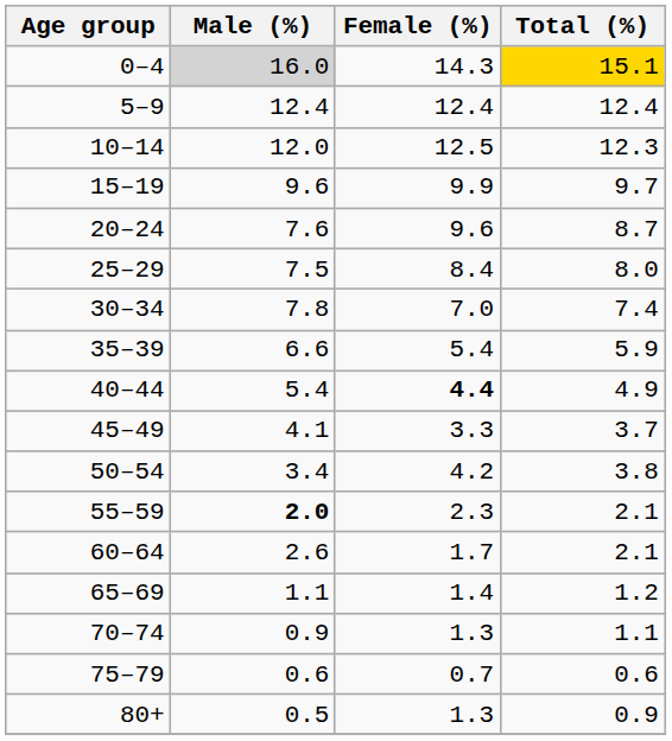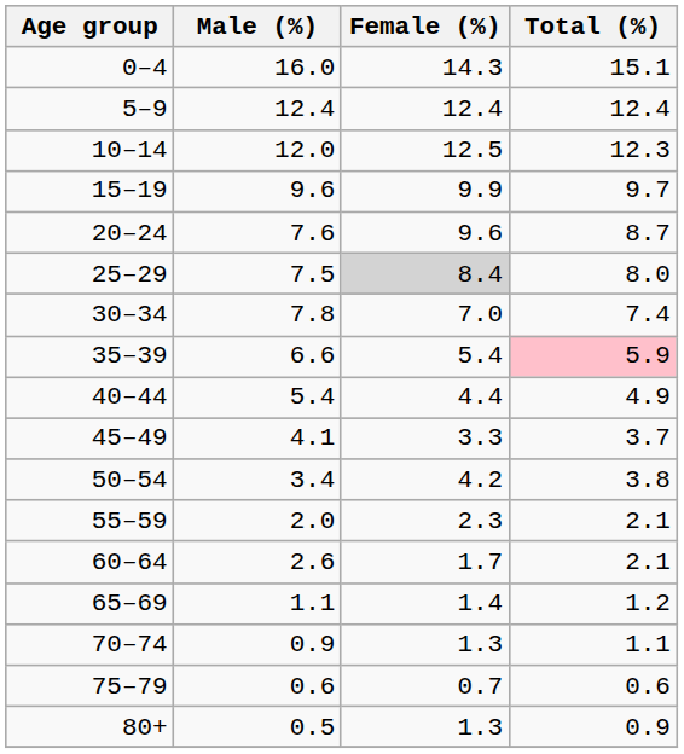0–4 | Male (%): lightgrey background -> no background
0–4 | Total (%): gold background -> no background
25–29 | Female (%): no background -> lightgrey background
35–39 | Total (%): no background -> pink background
40–44 | Female (%): bold -> normal
55–59 | Male (%): bold -> normal
